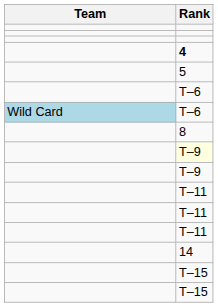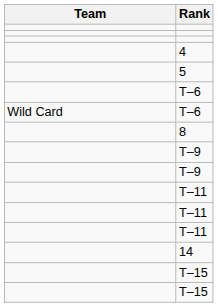row 5 | Rank: bold -> normal
row 8 | Team: lightblue background -> no background
row 10 | Rank: lightyellow background -> no background
